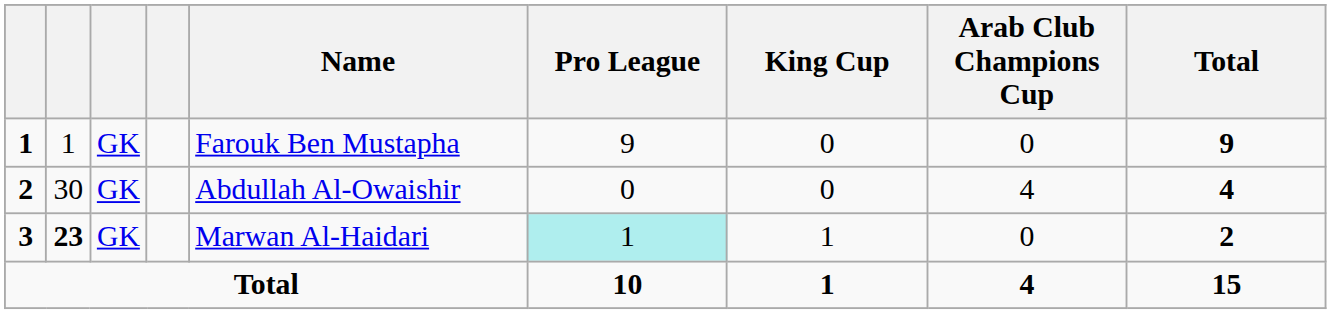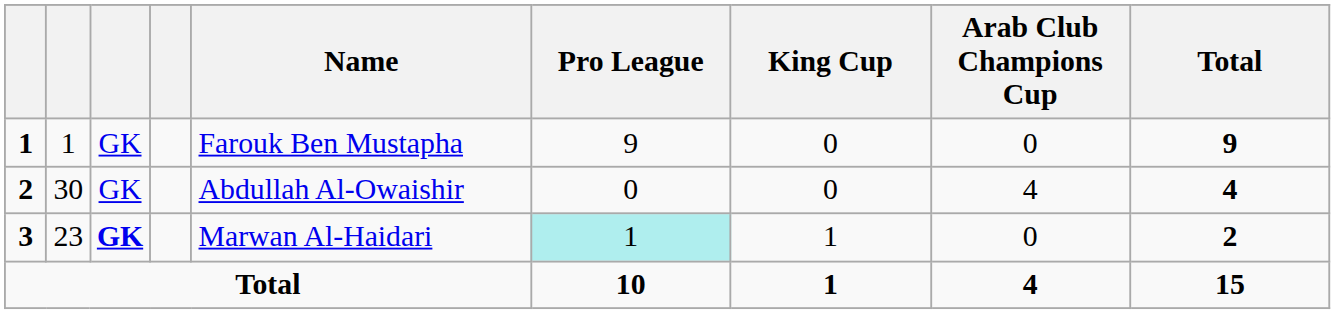3 | column 2: bold -> normal
3 | column 3: normal -> bold
